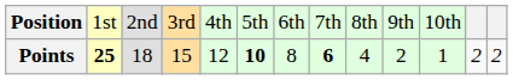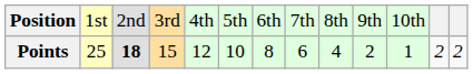Points | column 2: bold -> normal
Points | column 3: normal -> bold
Points | column 6: bold -> normal
Points | column 8: bold -> normal
